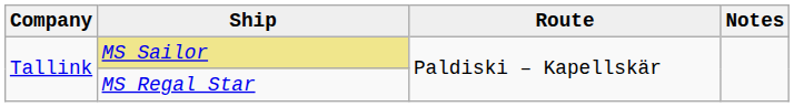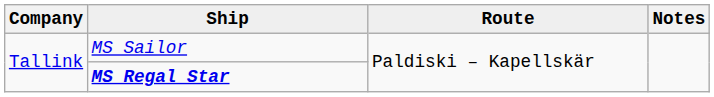MS Sailor | Ship: khaki background -> no background
MS Regal Star | Ship: normal -> bold
